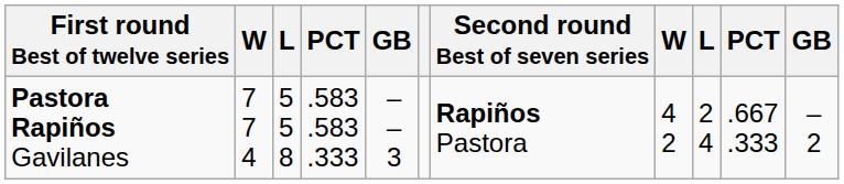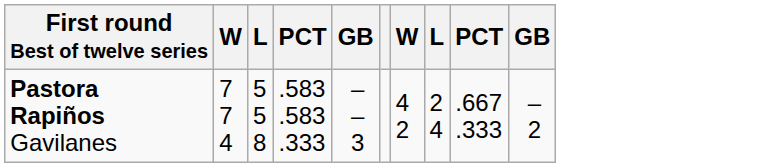- column: Second round Best of seven series | Rapiños Pastora
